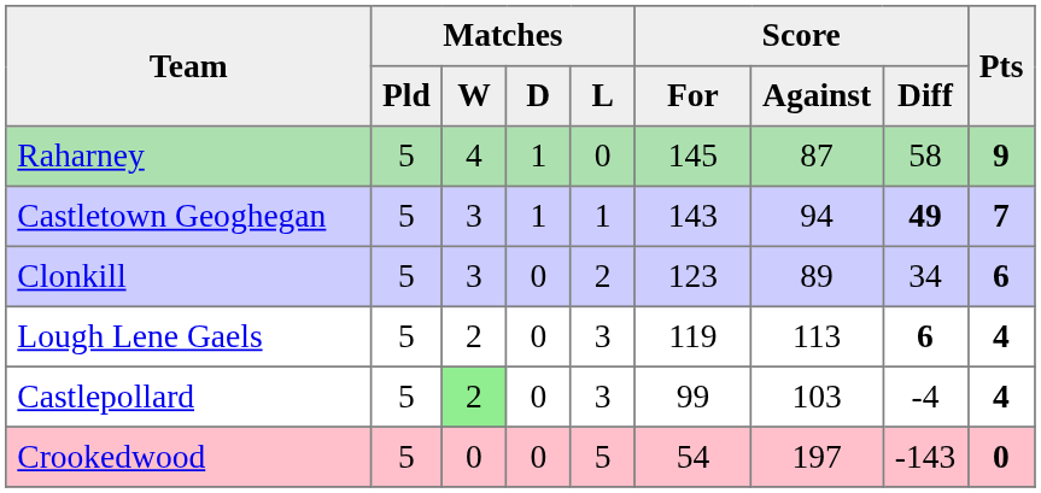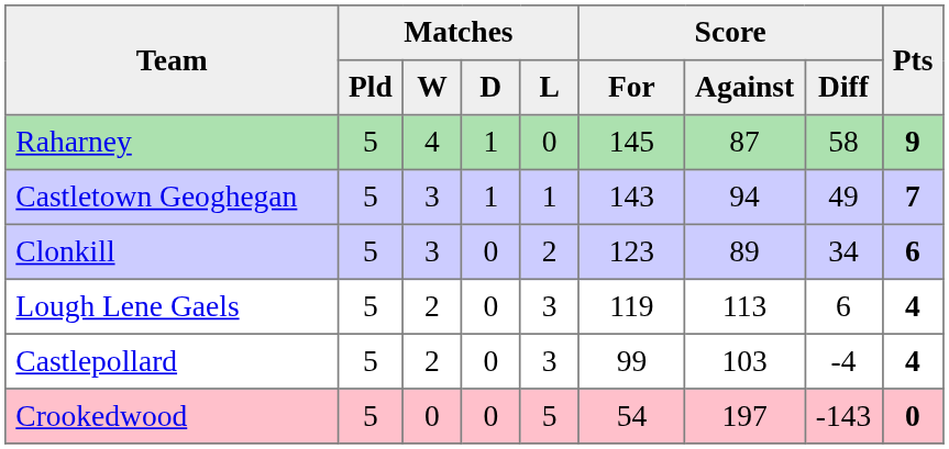Castletown Geoghegan | Score / Diff: bold -> normal
Lough Lene Gaels | Score / Diff: bold -> normal
Castlepollard | Matches / W: lightgreen background -> no background
